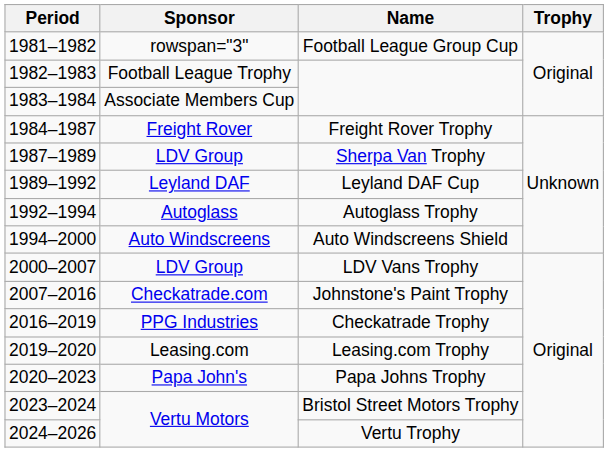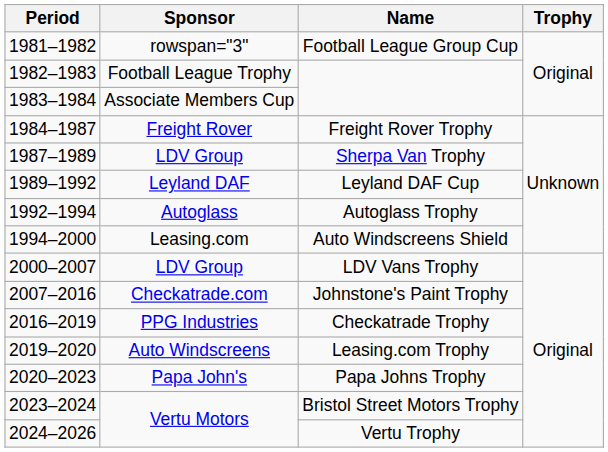Auto Windscreens Shield | Sponsor: Auto Windscreens -> Leasing.com
Leasing.com Trophy | Sponsor: Leasing.com -> Auto Windscreens
